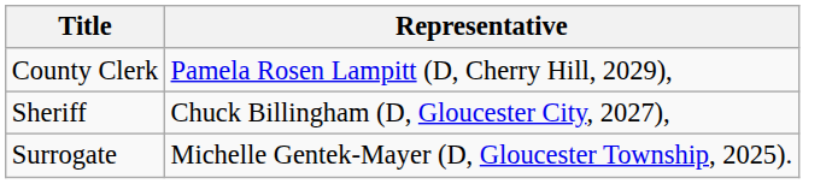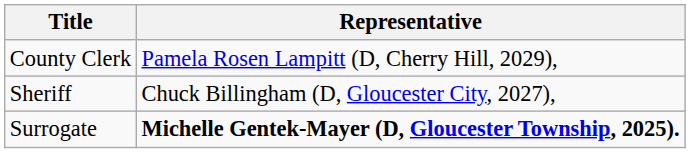Surrogate | Representative: normal -> bold
